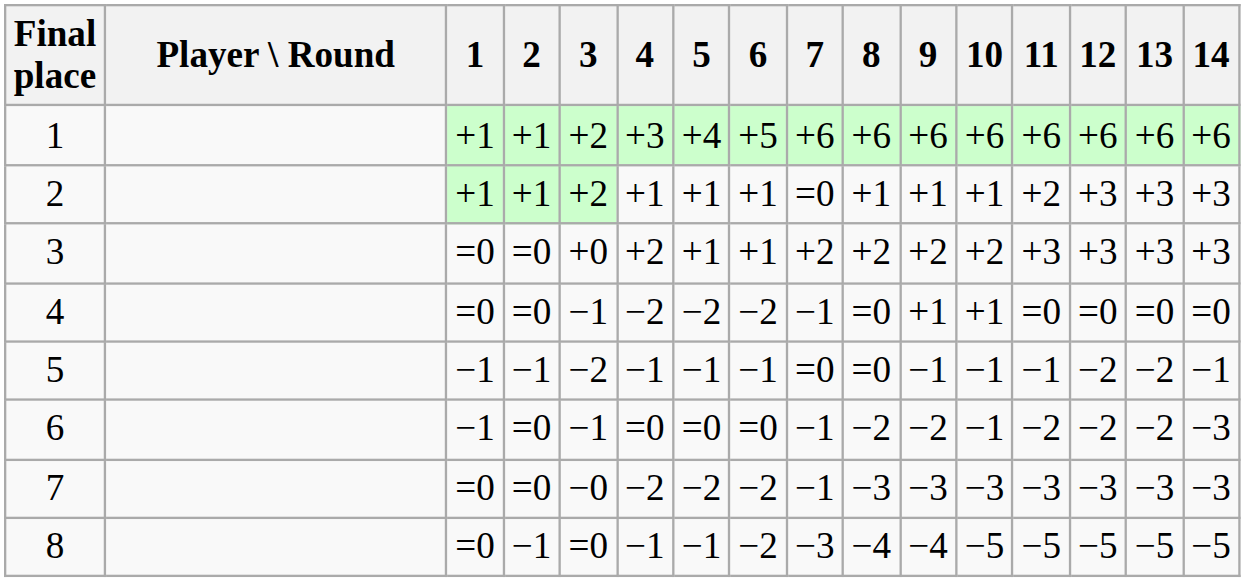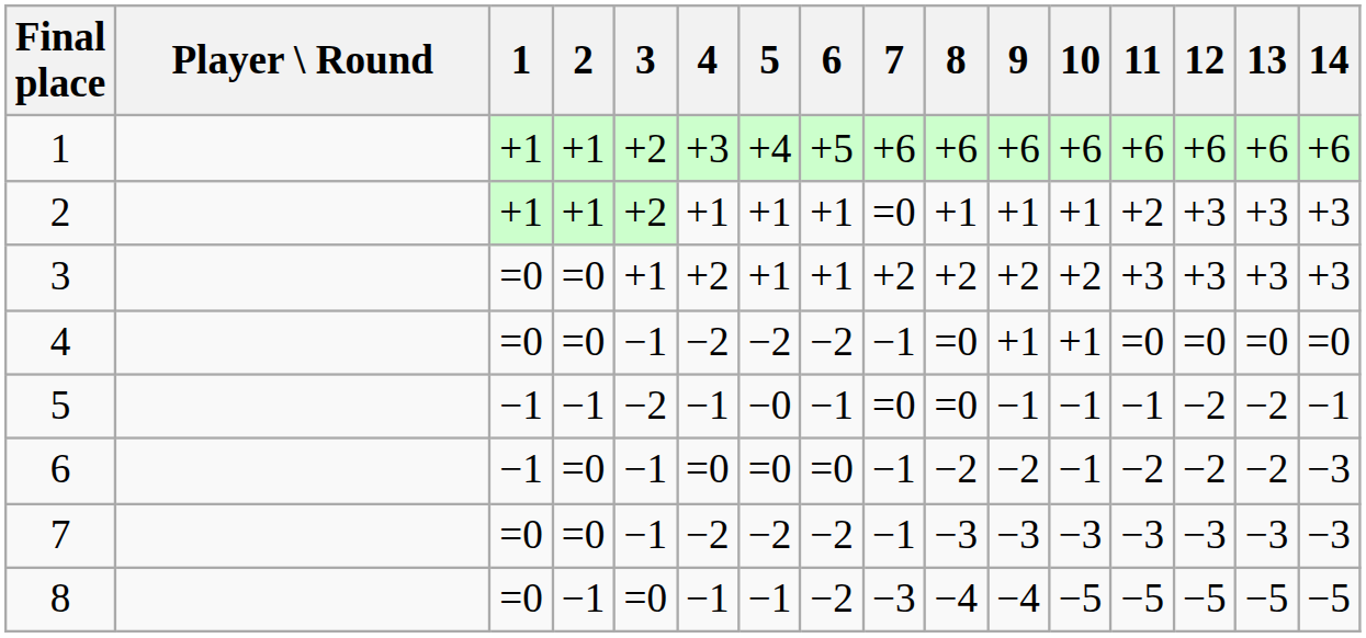row 4 | 3: +0 -> +1
row 6 | 5: −1 -> −0
row 8 | 3: −0 -> −1
